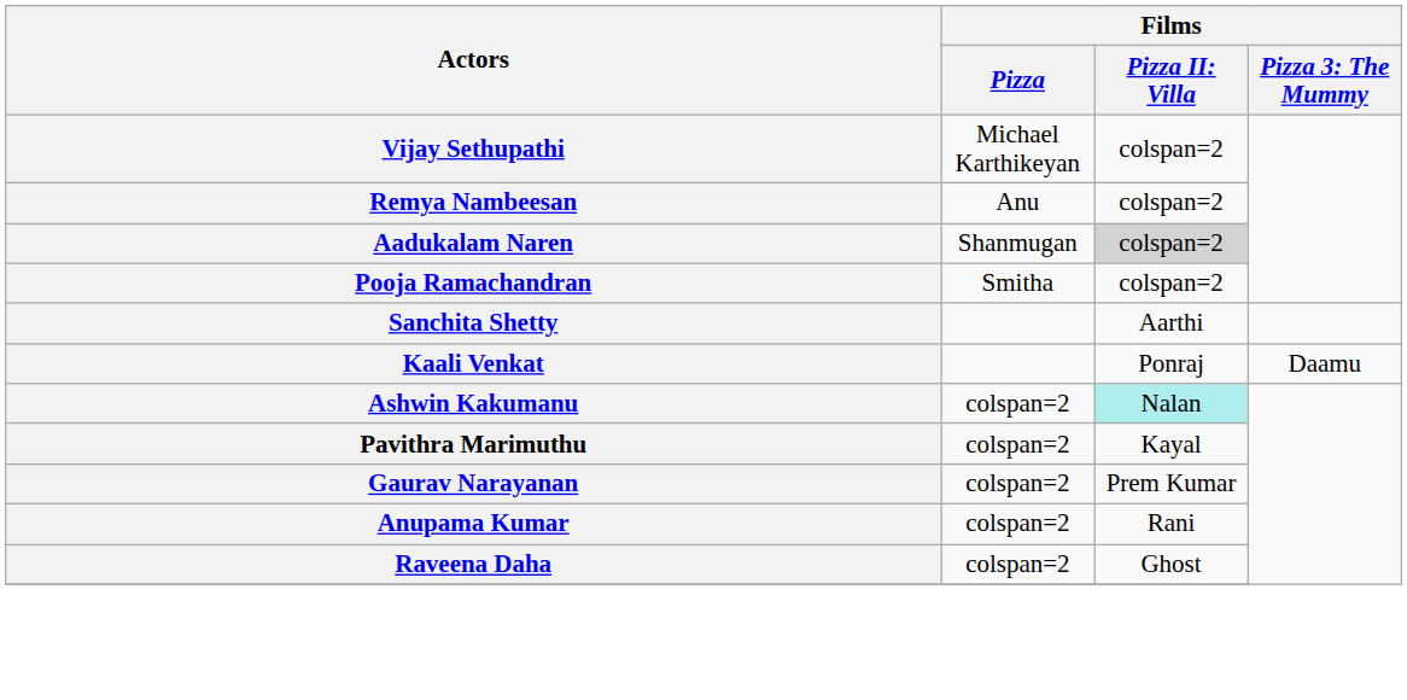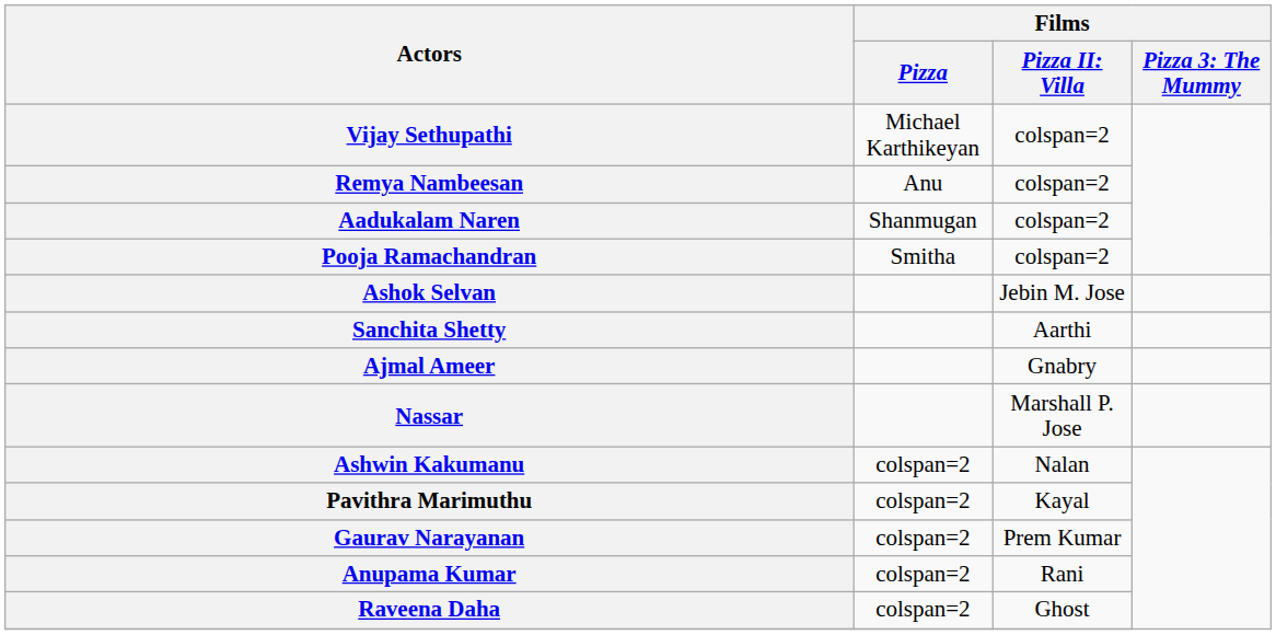Aadukalam Naren | column 3: lightgrey background -> no background
+ row: Ashok Selvan | Jebin M. Jose
+ row: Ajmal Ameer | Gnabry
- row: Kaali Venkat | Ponraj | Daamu
+ row: Nassar | Marshall P. Jose
Ashwin Kakumanu | column 3: paleturquoise background -> no background
